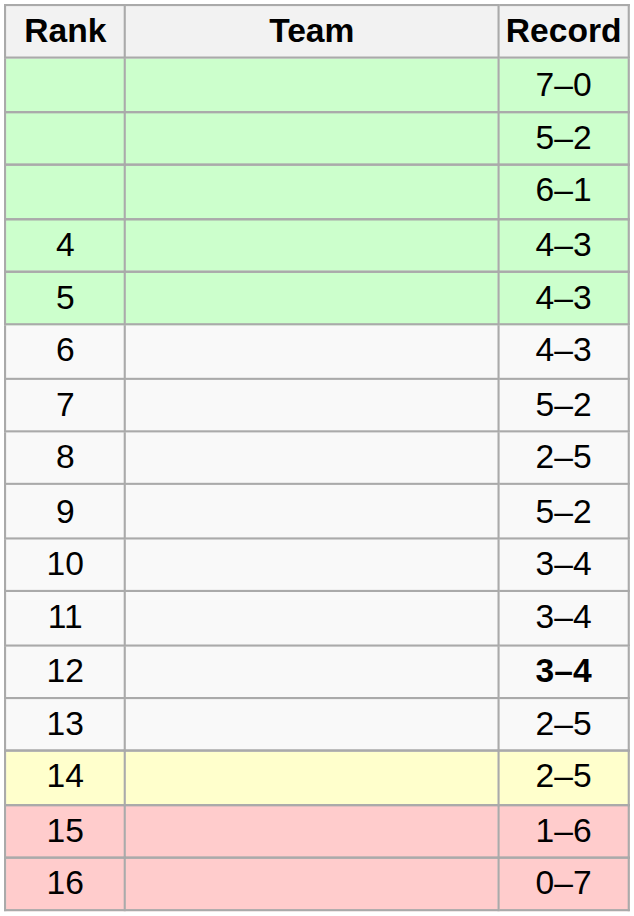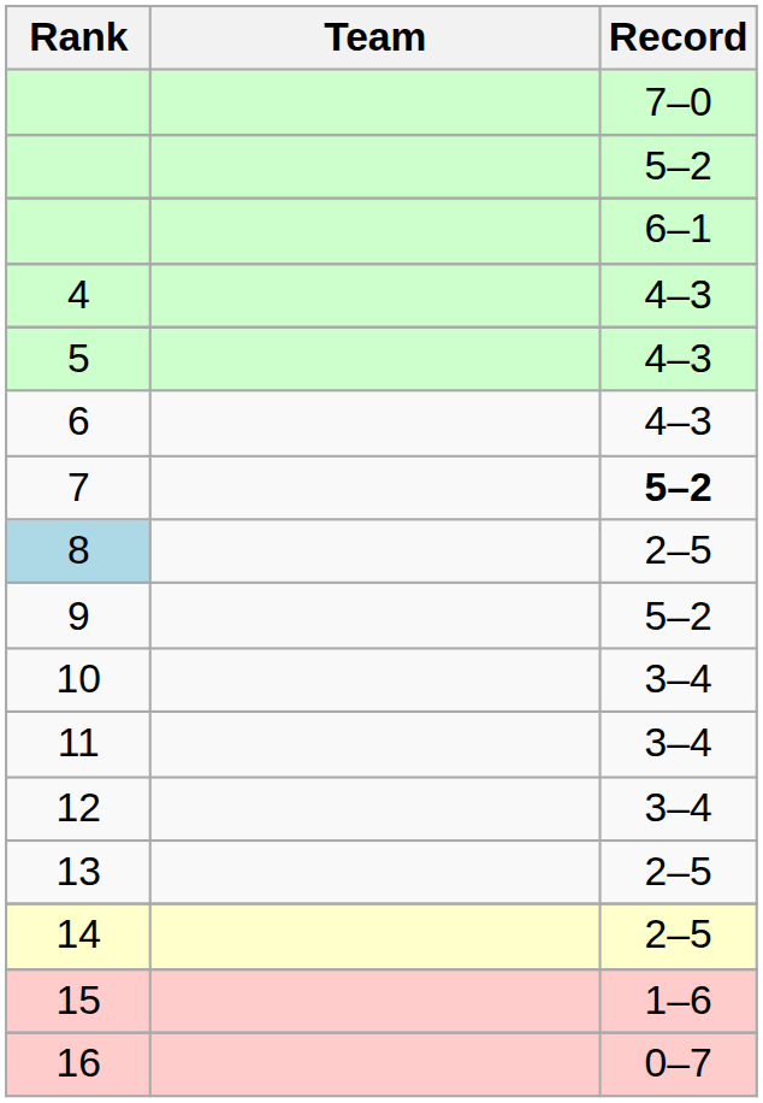7 | Record: normal -> bold
8 | Rank: no background -> lightblue background
12 | Record: bold -> normal
